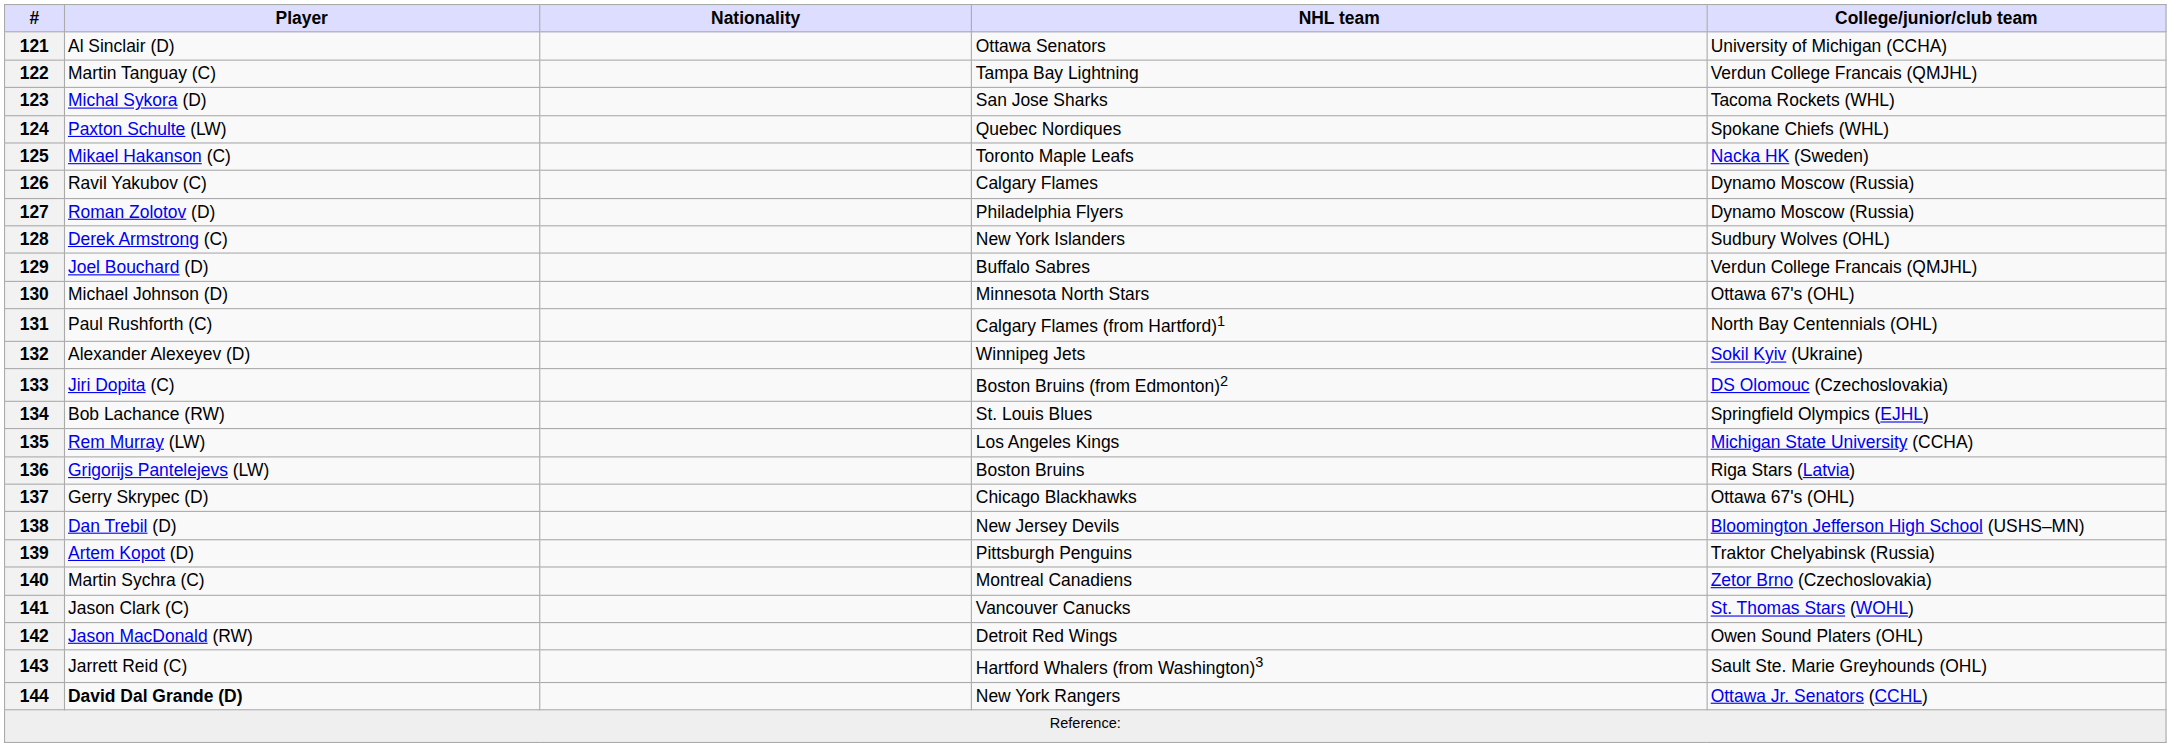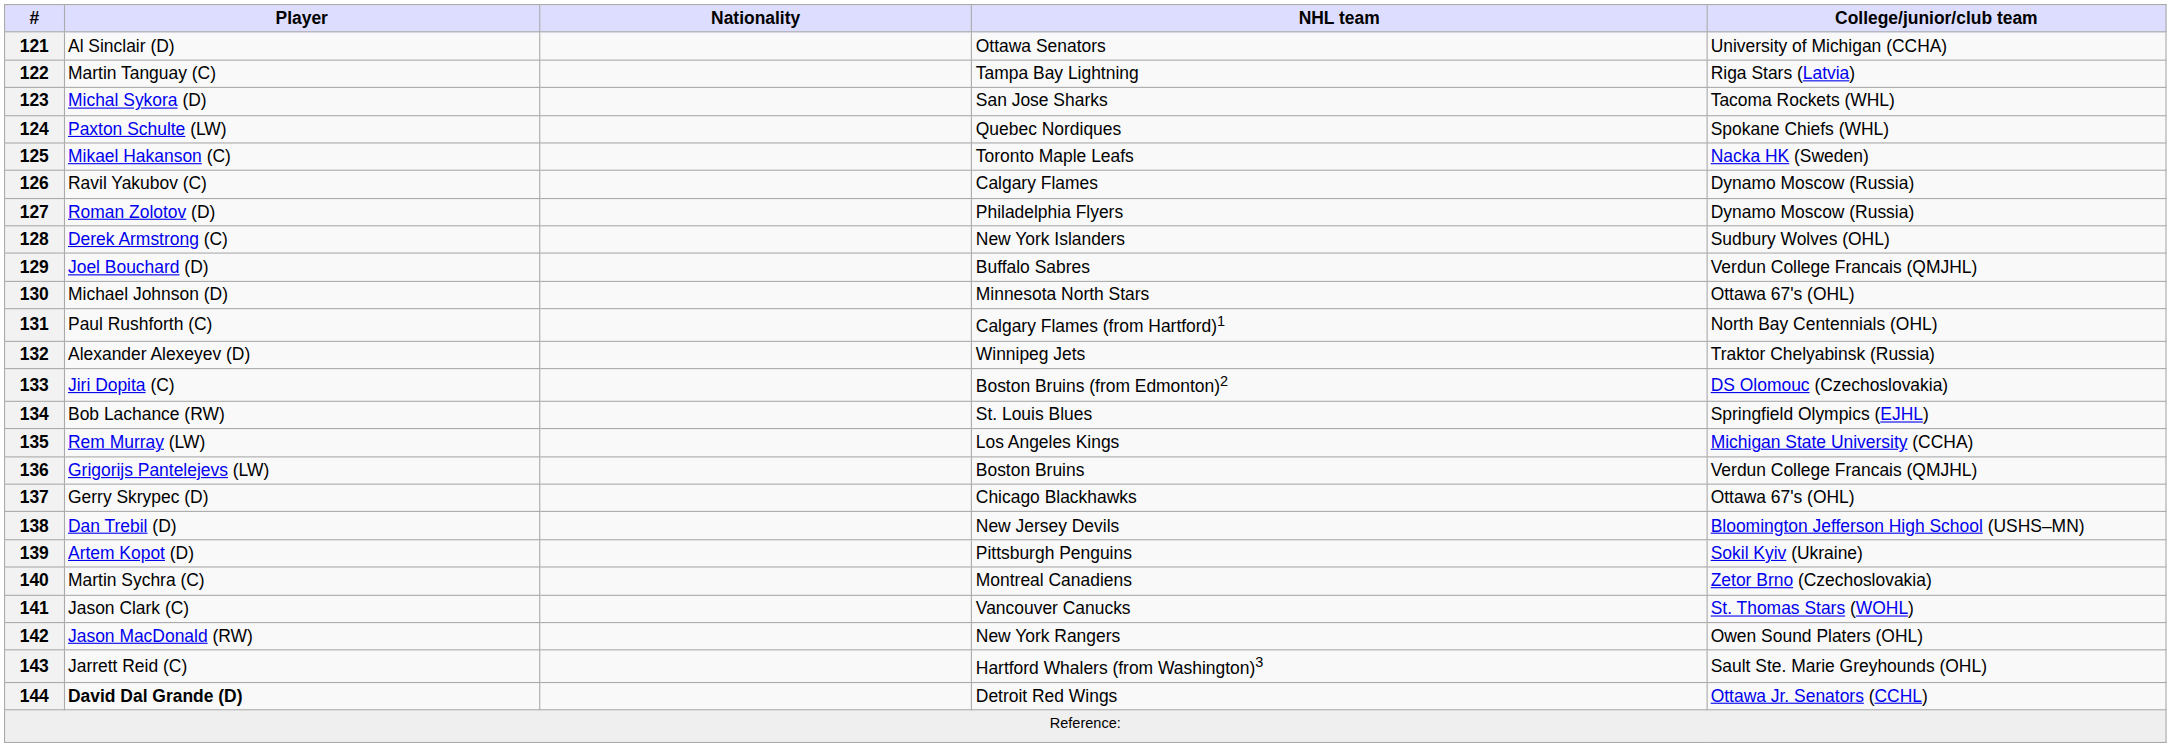122 | College/junior/club team: Verdun College Francais (QMJHL) -> Riga Stars (Latvia)
132 | College/junior/club team: Sokil Kyiv (Ukraine) -> Traktor Chelyabinsk (Russia)
136 | College/junior/club team: Riga Stars (Latvia) -> Verdun College Francais (QMJHL)
139 | College/junior/club team: Traktor Chelyabinsk (Russia) -> Sokil Kyiv (Ukraine)
142 | NHL team: Detroit Red Wings -> New York Rangers
144 | NHL team: New York Rangers -> Detroit Red Wings
